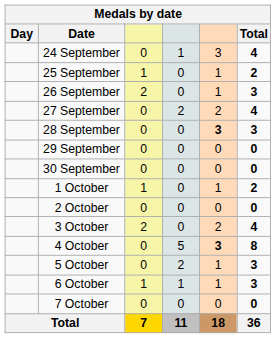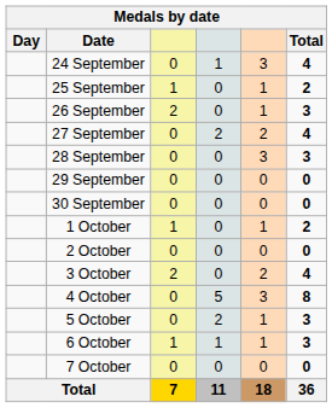28 September | column 5: bold -> normal
4 October | column 5: bold -> normal
